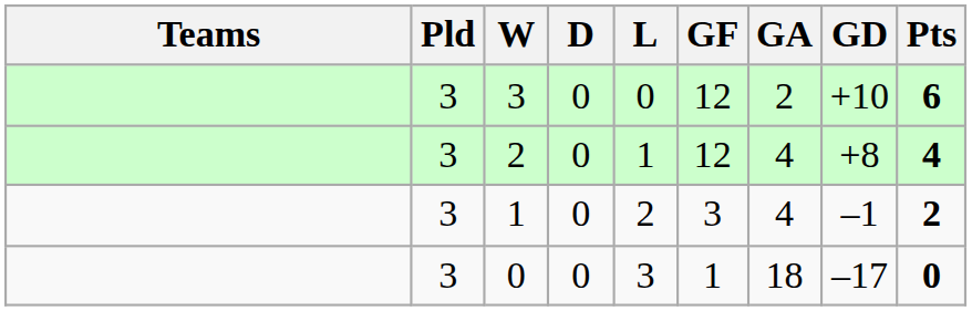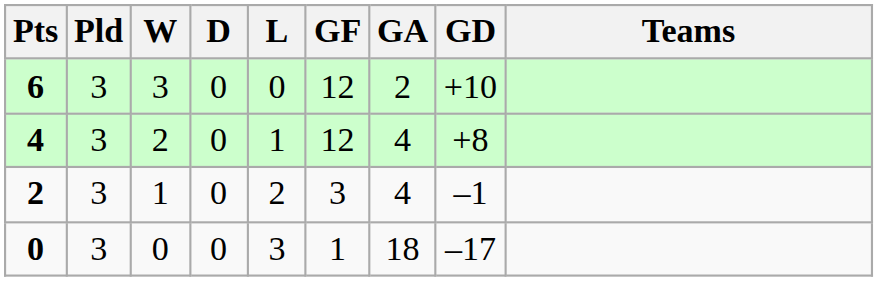columns swapped: Teams <-> Pts
